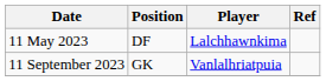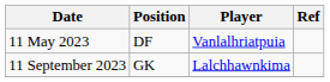11 May 2023 | Player: Lalchhawnkima -> Vanlalhriatpuia
11 September 2023 | Player: Vanlalhriatpuia -> Lalchhawnkima
